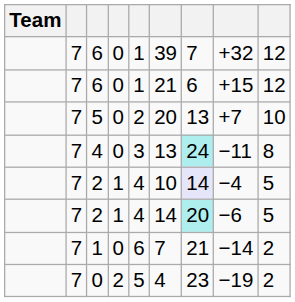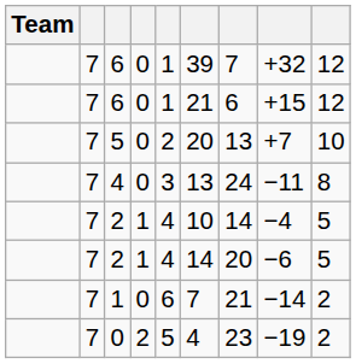row 5 | column 7: paleturquoise background -> no background
row 6 | column 7: lavender background -> no background
row 7 | column 7: paleturquoise background -> no background
